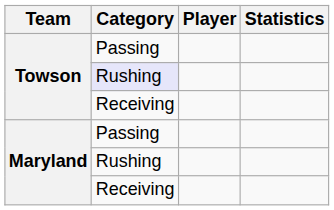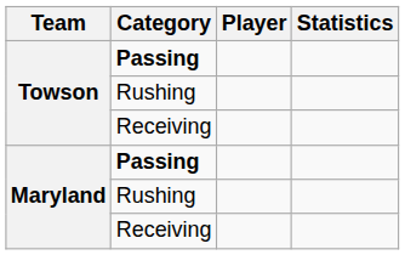Towson / Passing | Category: normal -> bold
Towson / Rushing | Category: lavender background -> no background
Maryland / Passing | Category: normal -> bold
